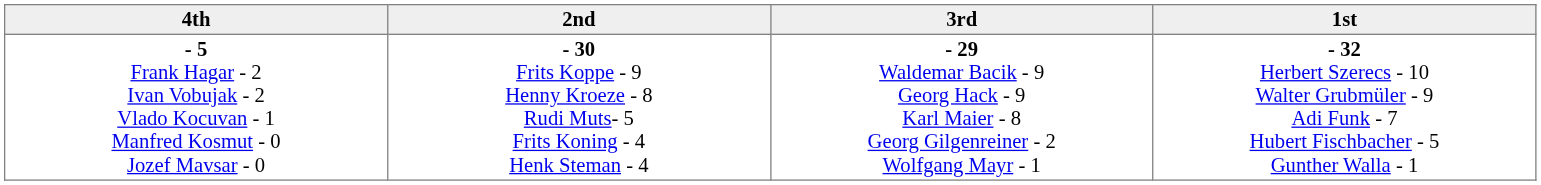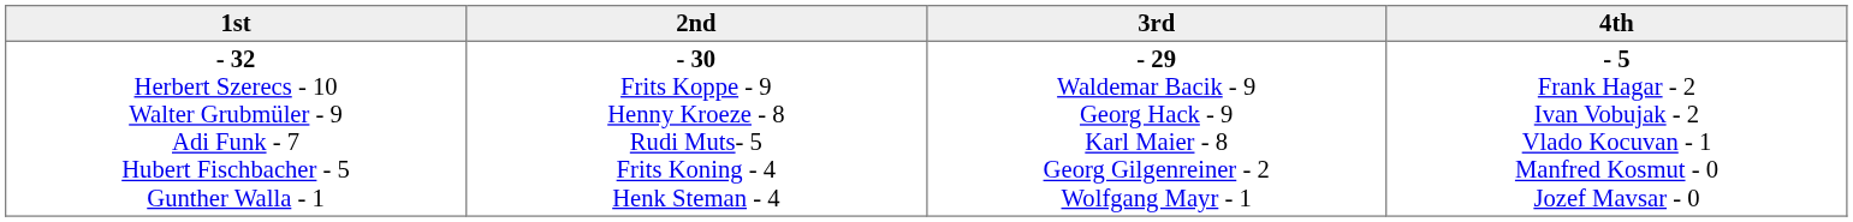columns swapped: 1st <-> 4th
